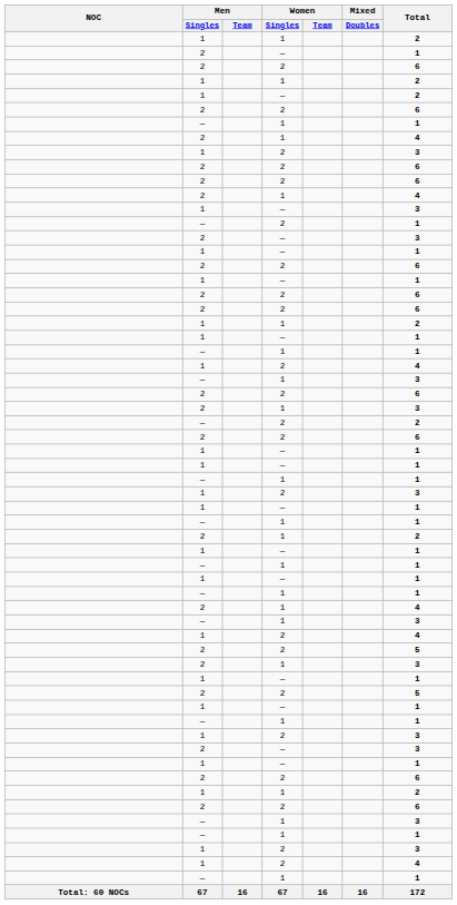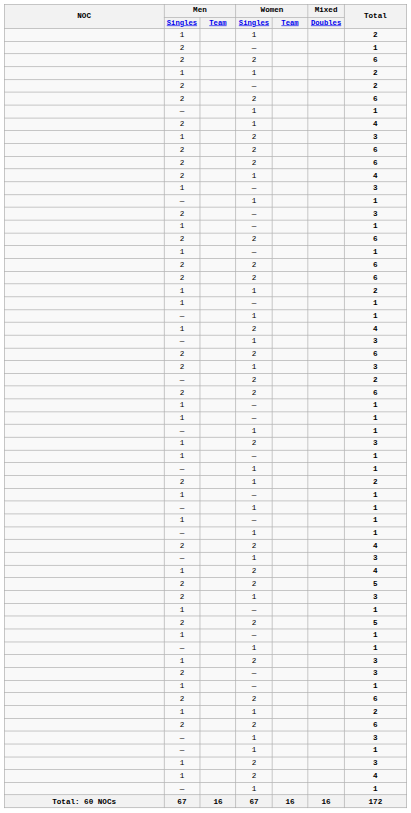row 7 | Men / Singles: 1 -> 2
row 16 | Women / Singles: 2 -> 1
row 43 | Women / Singles: 1 -> 2
